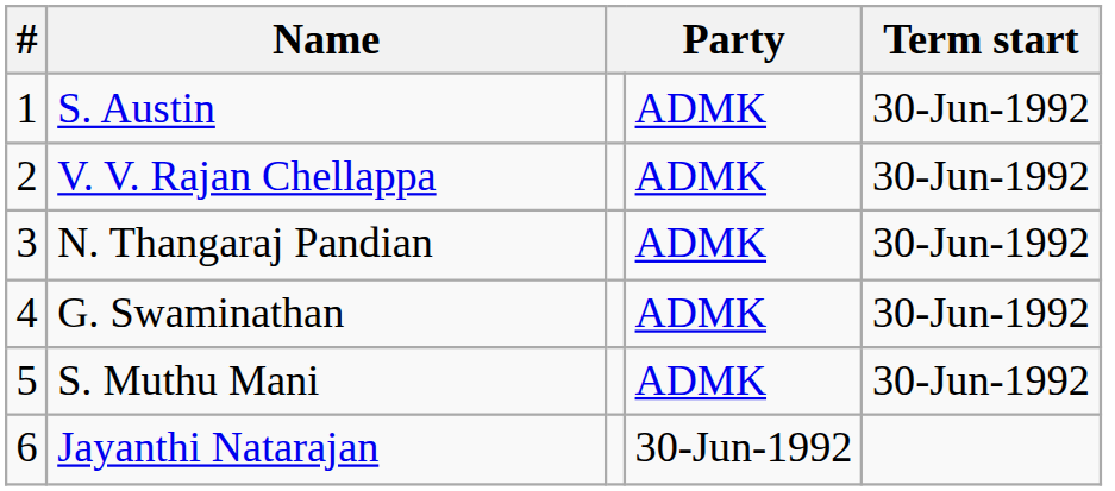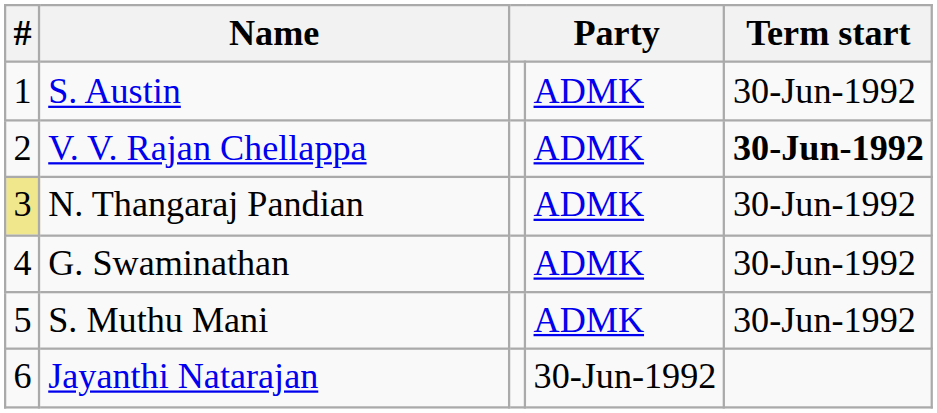V. V. Rajan Chellappa | Term start: normal -> bold
N. Thangaraj Pandian | #: no background -> khaki background
